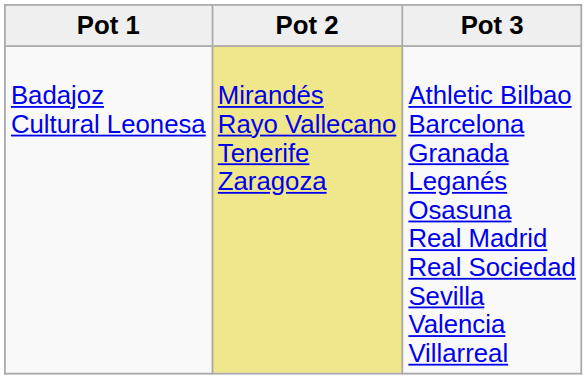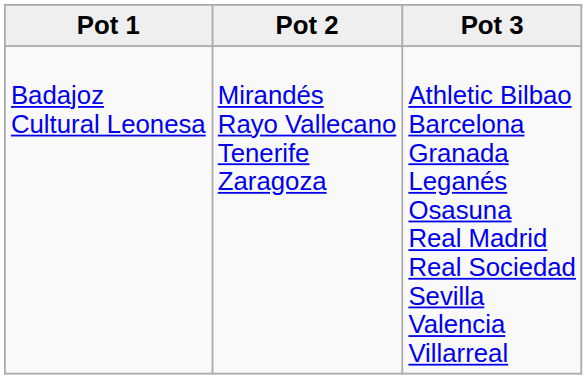Badajoz Cultural Leonesa | column 2: khaki background -> no background
